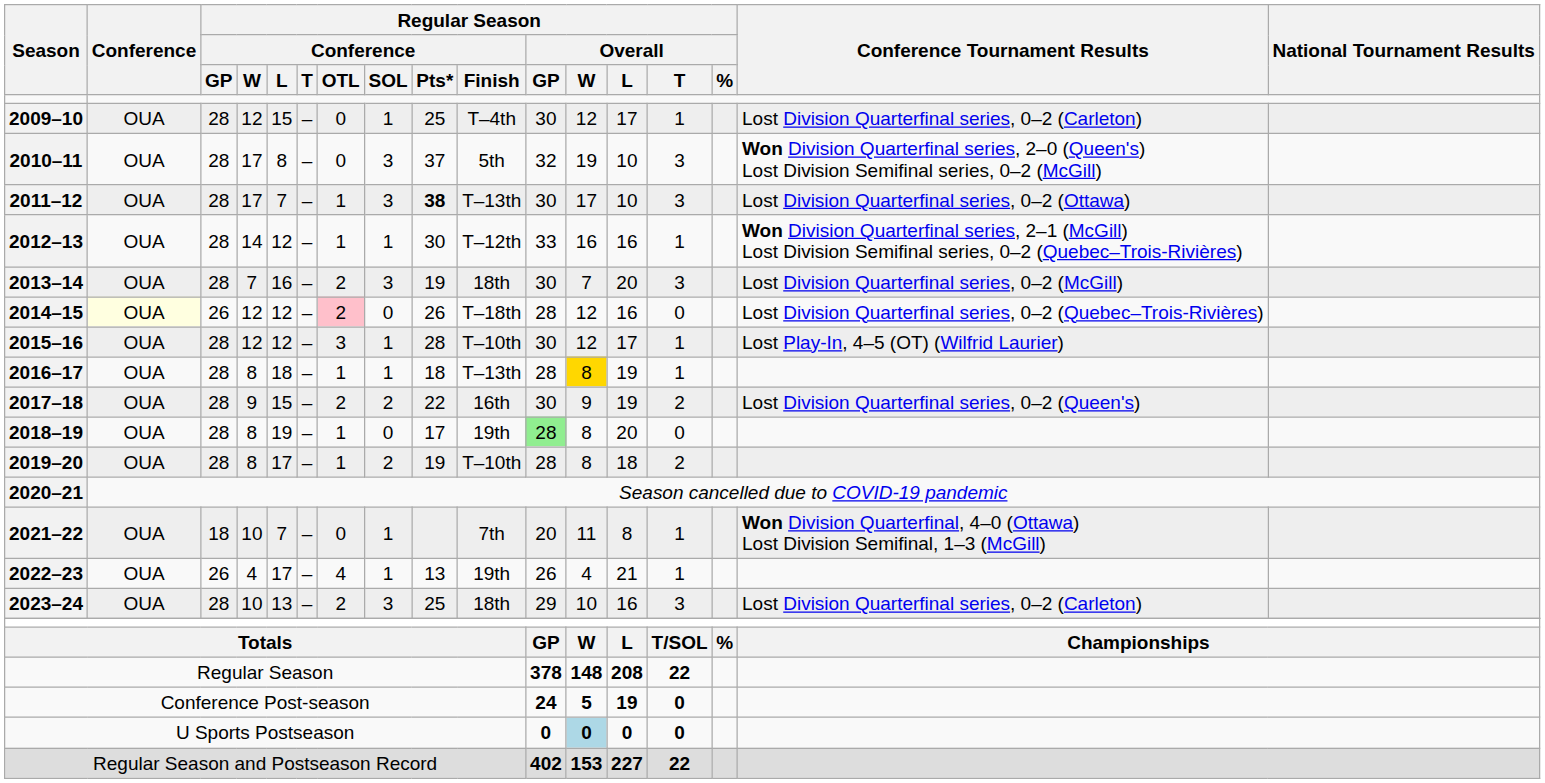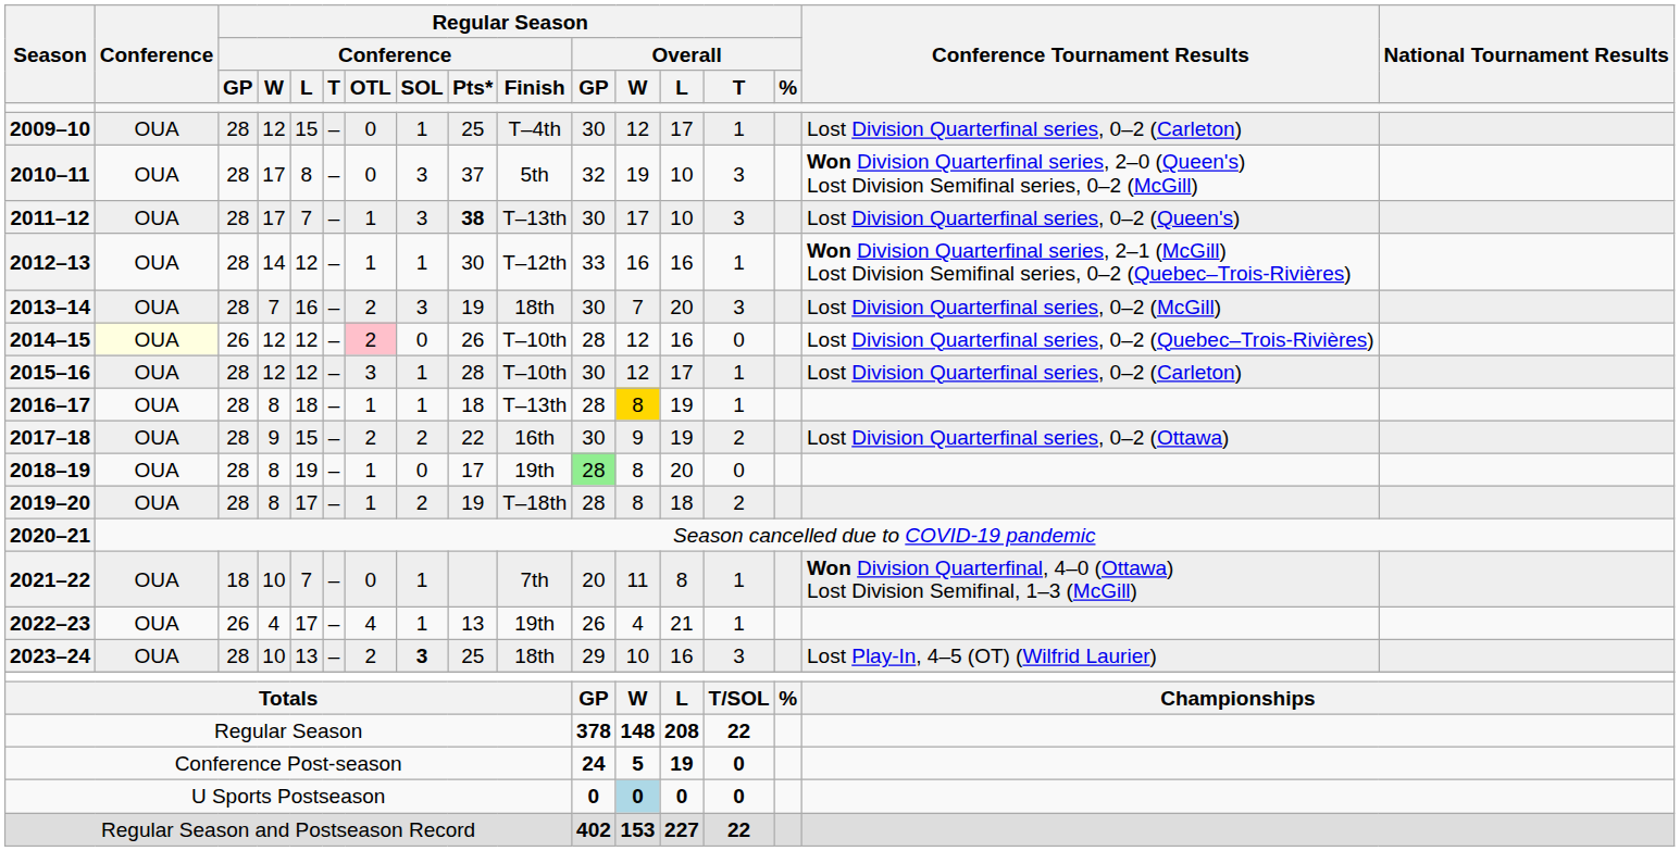2011–12 | Conference Tournament Results: Lost Division Quarterfinal series, 0–2 (Ottawa) -> Lost Division Quarterfinal series, 0–2 (Queen's)
2014–15 | Regular Season / Conference / Finish: T–18th -> T–10th
2015–16 | Conference Tournament Results: Lost Play-In, 4–5 (OT) (Wilfrid Laurier) -> Lost Division Quarterfinal series, 0–2 (Carleton)
2017–18 | Conference Tournament Results: Lost Division Quarterfinal series, 0–2 (Queen's) -> Lost Division Quarterfinal series, 0–2 (Ottawa)
2019–20 | Regular Season / Conference / Finish: T–10th -> T–18th
2023–24 | Regular Season / Conference / SOL: normal -> bold
2023–24 | Conference Tournament Results: Lost Division Quarterfinal series, 0–2 (Carleton) -> Lost Play-In, 4–5 (OT) (Wilfrid Laurier)
